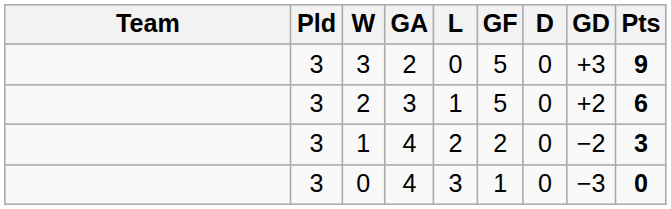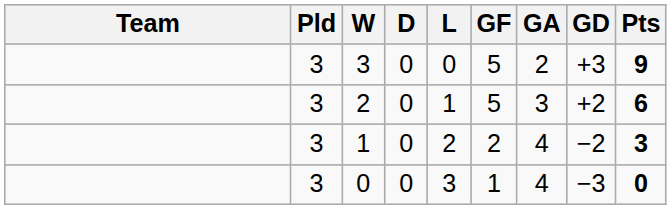columns swapped: D <-> GA
